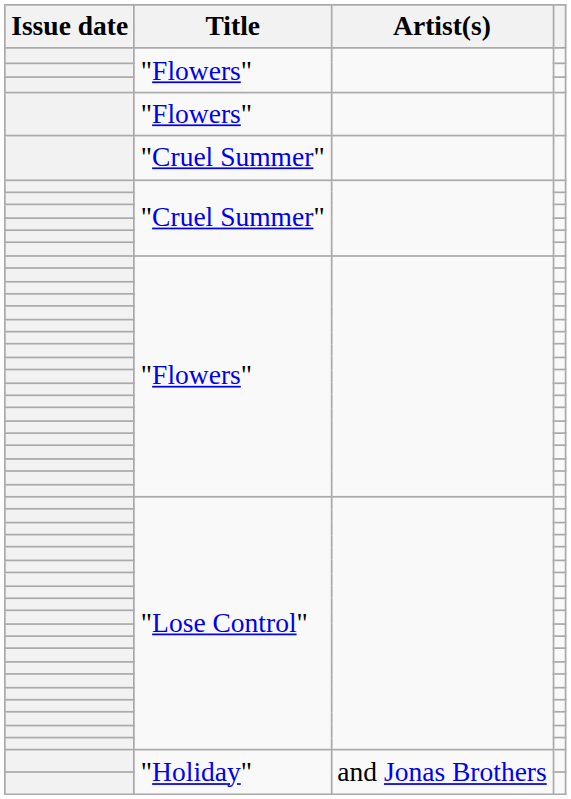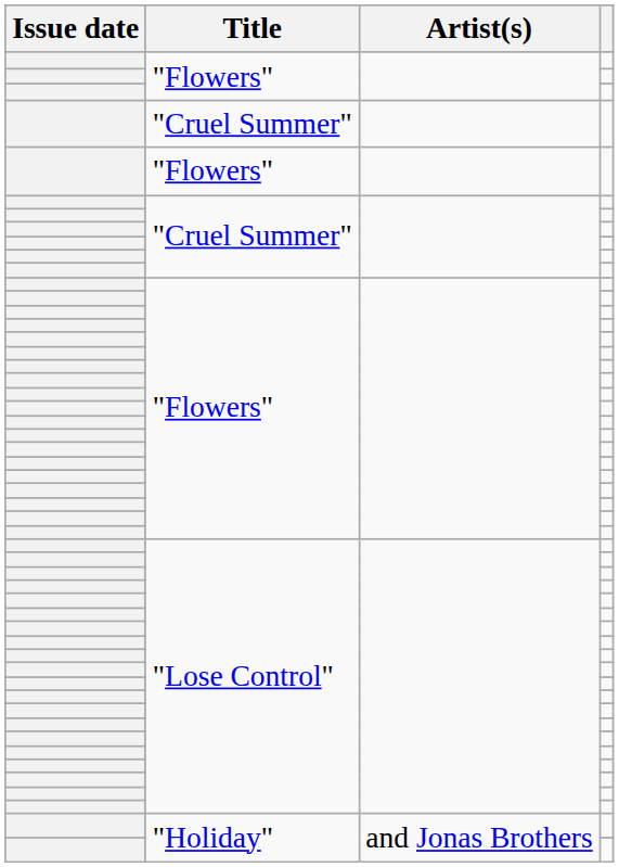row 5 | Title: "Flowers" -> "Cruel Summer"
row 6 | Title: "Cruel Summer" -> "Flowers"
